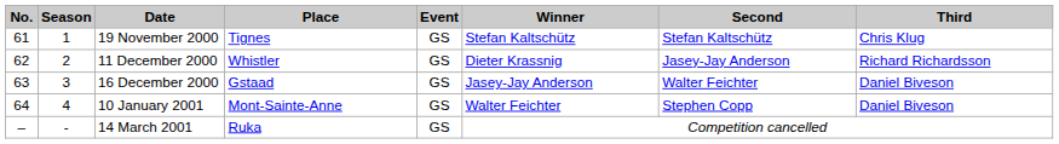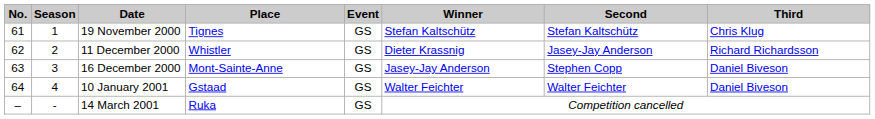16 December 2000 | Place: Gstaad -> Mont-Sainte-Anne
16 December 2000 | Second: Walter Feichter -> Stephen Copp
10 January 2001 | Place: Mont-Sainte-Anne -> Gstaad
10 January 2001 | Second: Stephen Copp -> Walter Feichter
